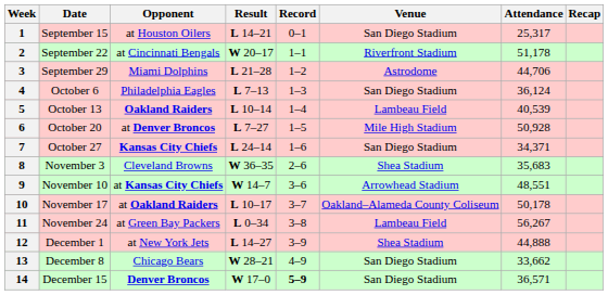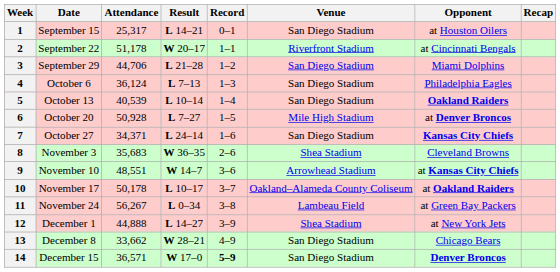columns swapped: Opponent <-> Attendance
3 | Venue: Astrodome -> San Diego Stadium
5 | Venue: Lambeau Field -> San Diego Stadium
